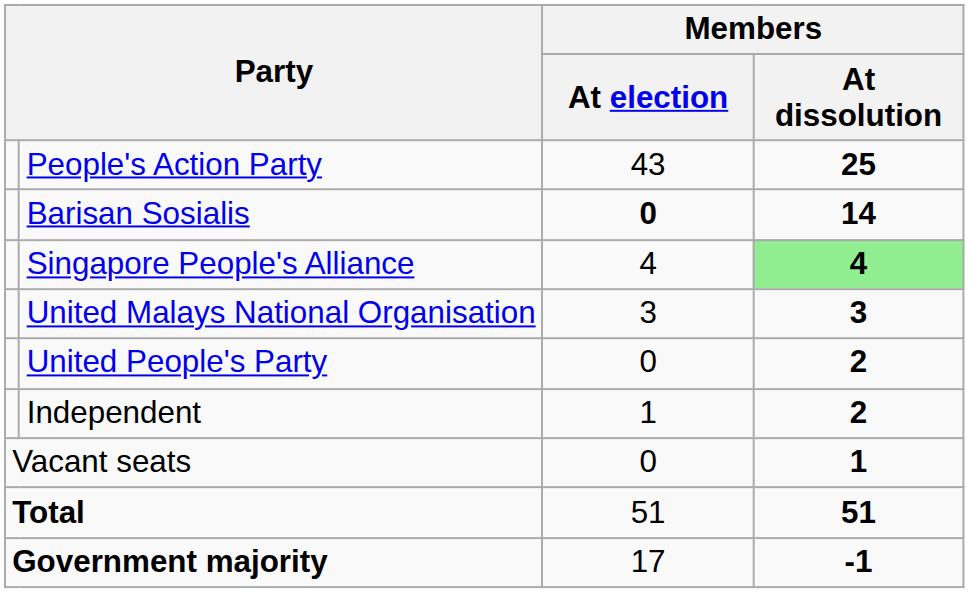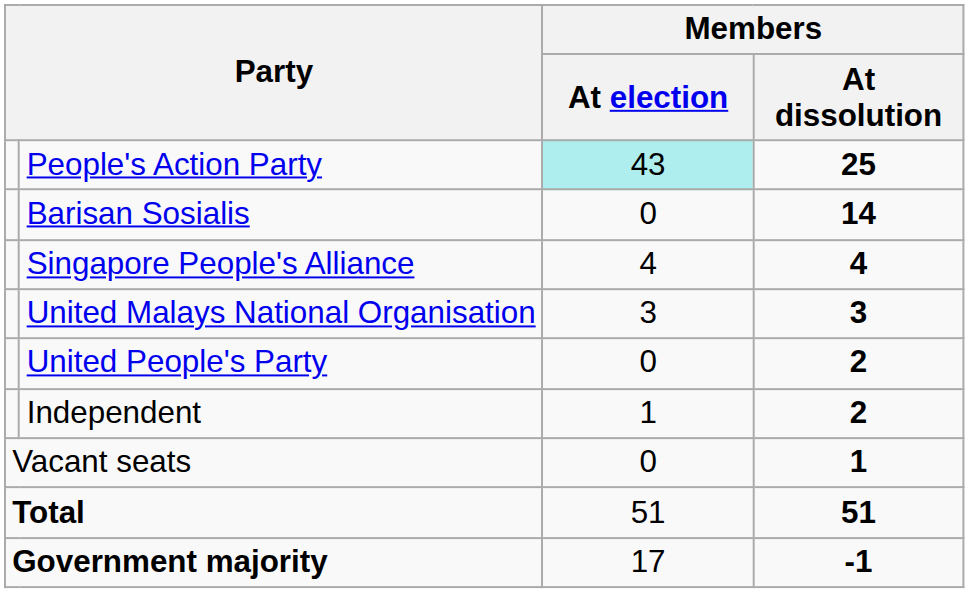People's Action Party | Members / At election: no background -> paleturquoise background
Barisan Sosialis | Members / At election: bold -> normal
Singapore People's Alliance | Members / At dissolution: lightgreen background -> no background
